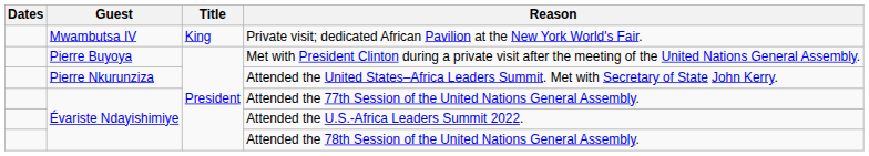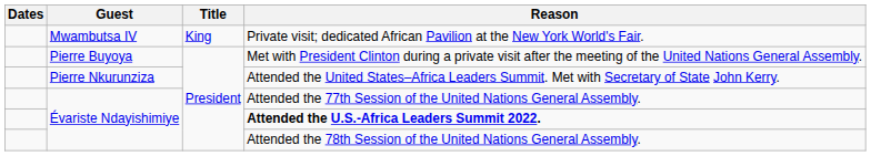Attended the U.S.-Africa Leaders Summit 2022. | Reason: normal -> bold
